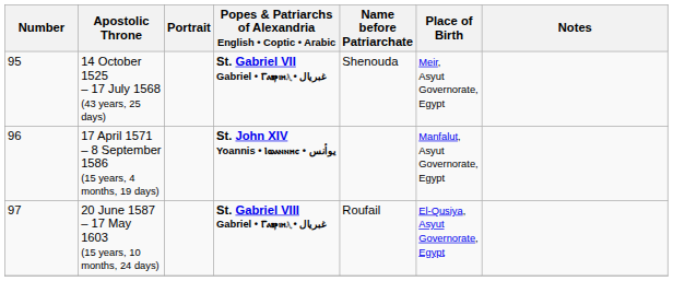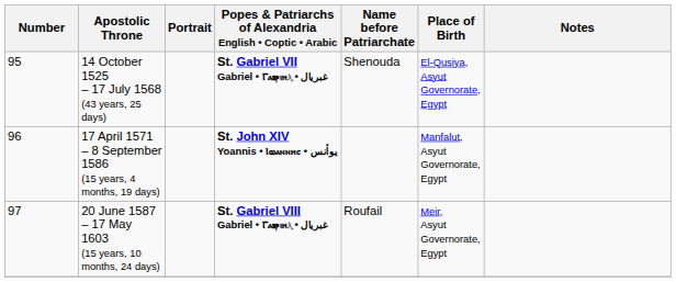14 October 1525 – 17 July 1568 (43 years, 25 days) | Place of Birth: Meir, Asyut Governorate, Egypt -> El-Qusiya, Asyut Governorate, Egypt
20 June 1587 – 17 May 1603 (15 years, 10 months, 24 days) | Place of Birth: El-Qusiya, Asyut Governorate, Egypt -> Meir, Asyut Governorate, Egypt
